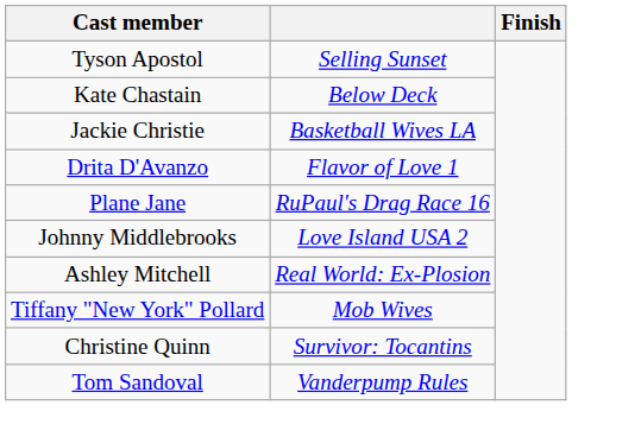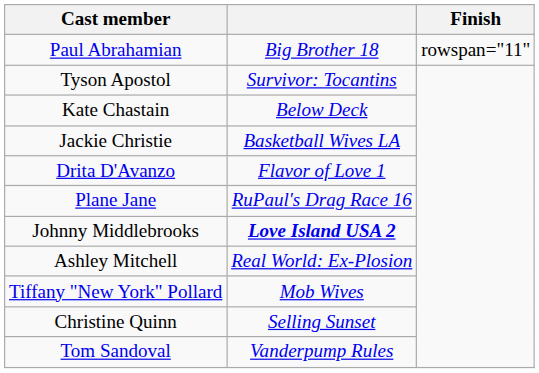+ row: Paul Abrahamian | Big Brother 18 | rowspan="11"
Tyson Apostol | column 2: Selling Sunset -> Survivor: Tocantins
Johnny Middlebrooks | column 2: normal -> bold
Christine Quinn | column 2: Survivor: Tocantins -> Selling Sunset
